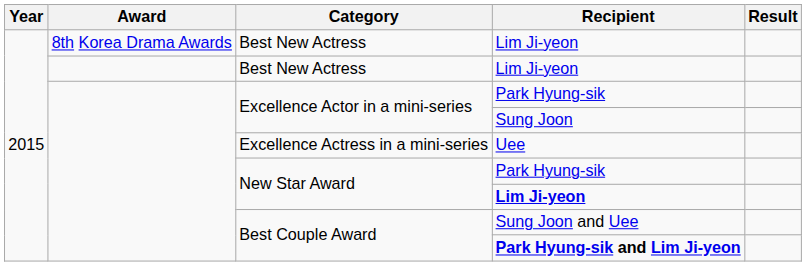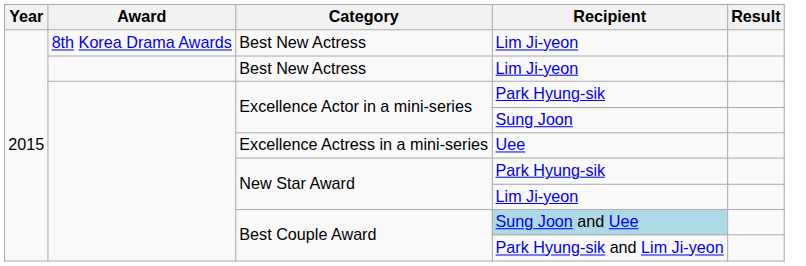New Star Award / Lim Ji-yeon | Recipient: bold -> normal
Sung Joon and Uee | Recipient: no background -> lightblue background
Park Hyung-sik and Lim Ji-yeon | Recipient: bold -> normal
